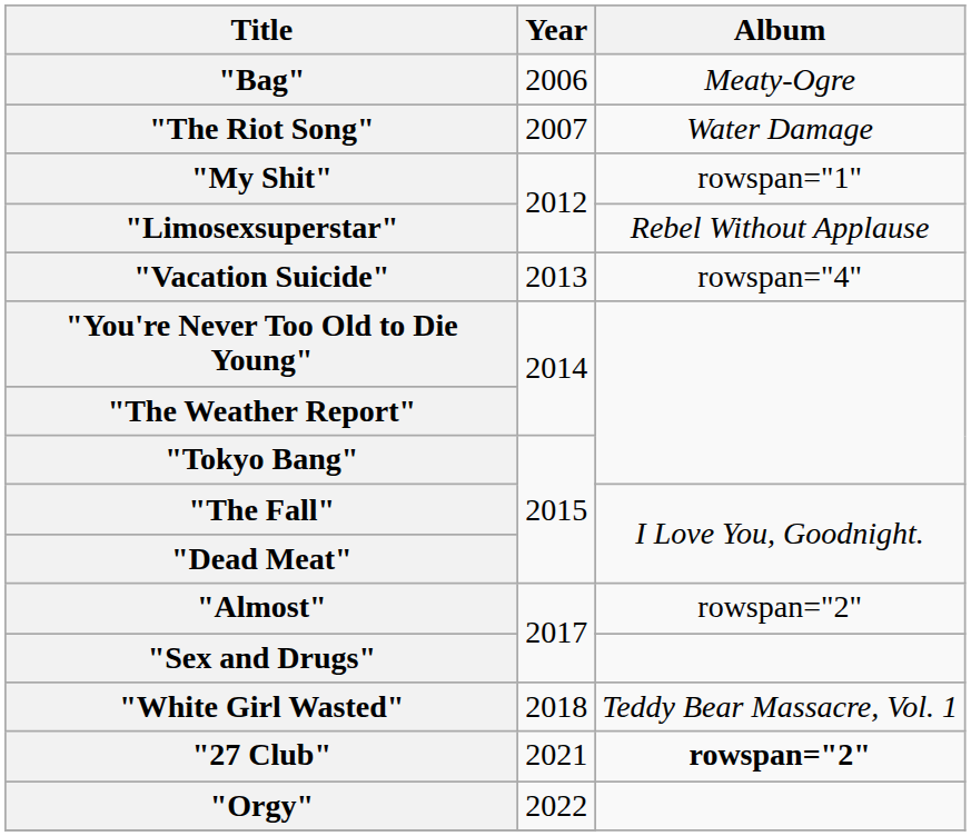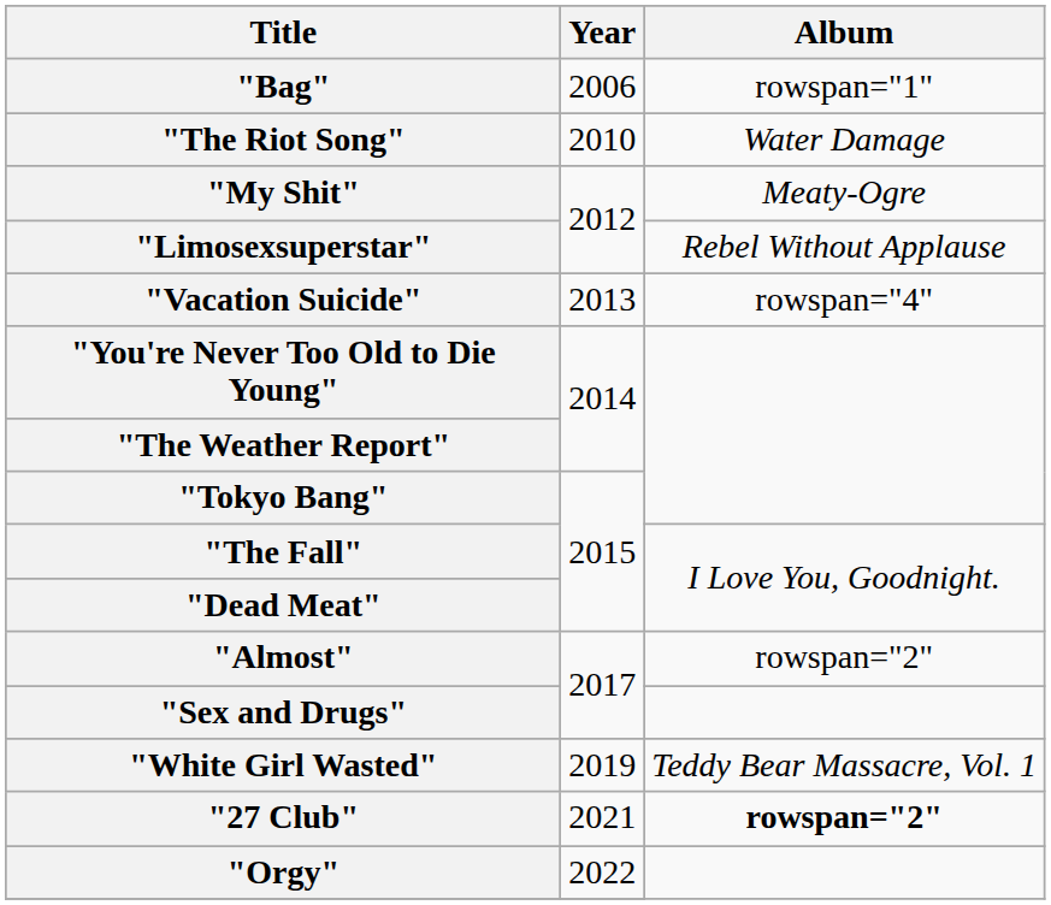"Bag" | Album: Meaty-Ogre -> rowspan="1"
"The Riot Song" | Year: 2007 -> 2010
"My Shit" | Album: rowspan="1" -> Meaty-Ogre
"White Girl Wasted" | Year: 2018 -> 2019
